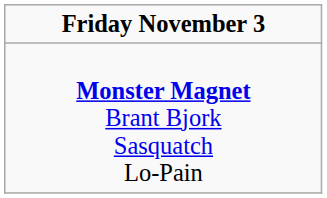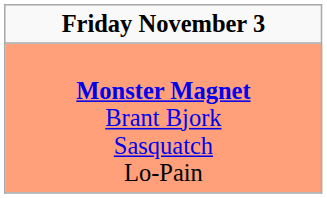Monster Magnet Brant Bjork Sasquatch Lo-Pain | column 1: no background -> lightsalmon background
